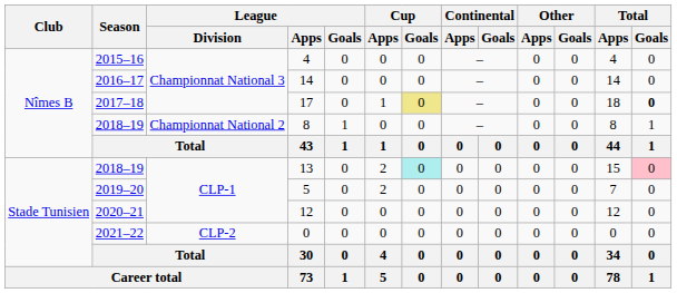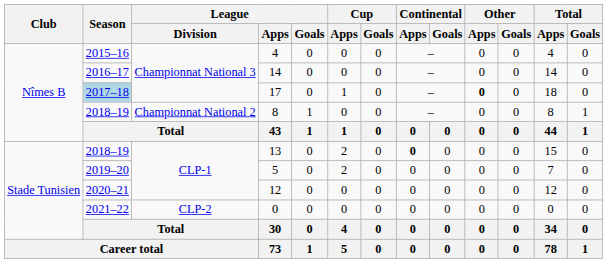17 | Season: no background -> lightblue background
17 | Cup / Goals: khaki background -> no background
17 | Other / Apps: normal -> bold
17 | Total / Goals: bold -> normal
13 | Cup / Goals: paleturquoise background -> no background
13 | Continental / Apps: normal -> bold
13 | Total / Goals: pink background -> no background
